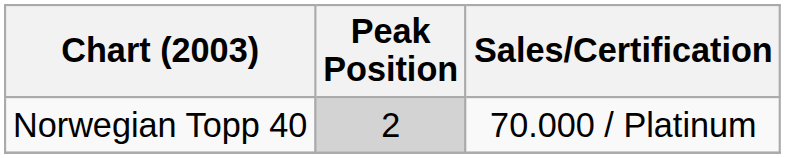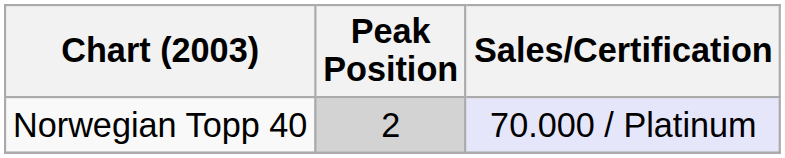Norwegian Topp 40 | Sales/Certification: no background -> lavender background
